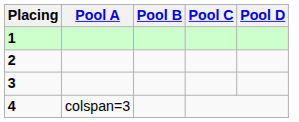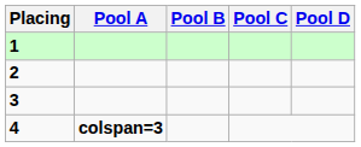4 | Pool A: normal -> bold
